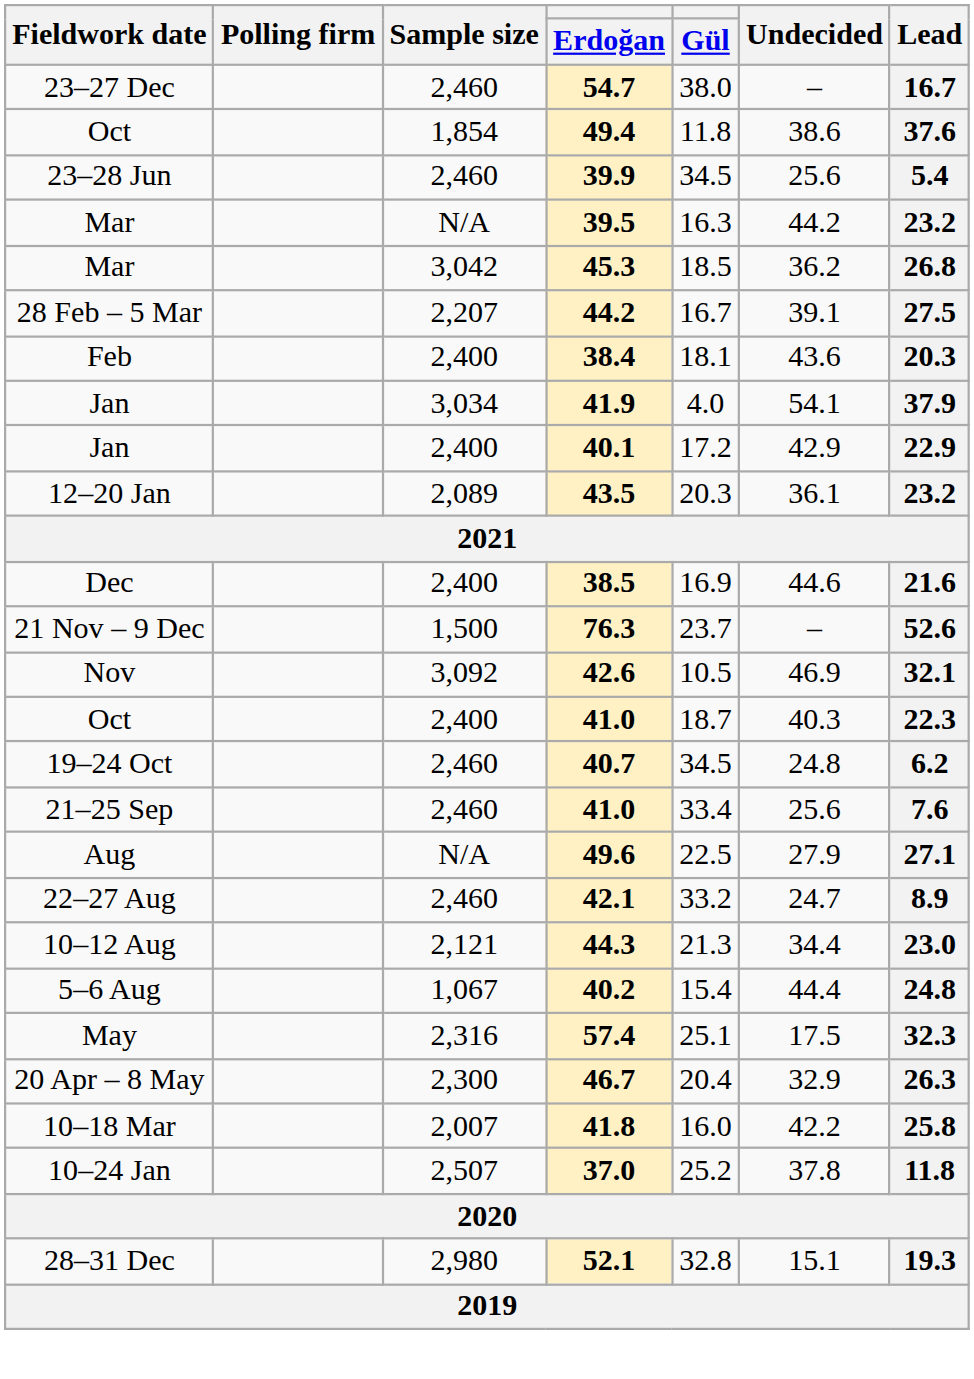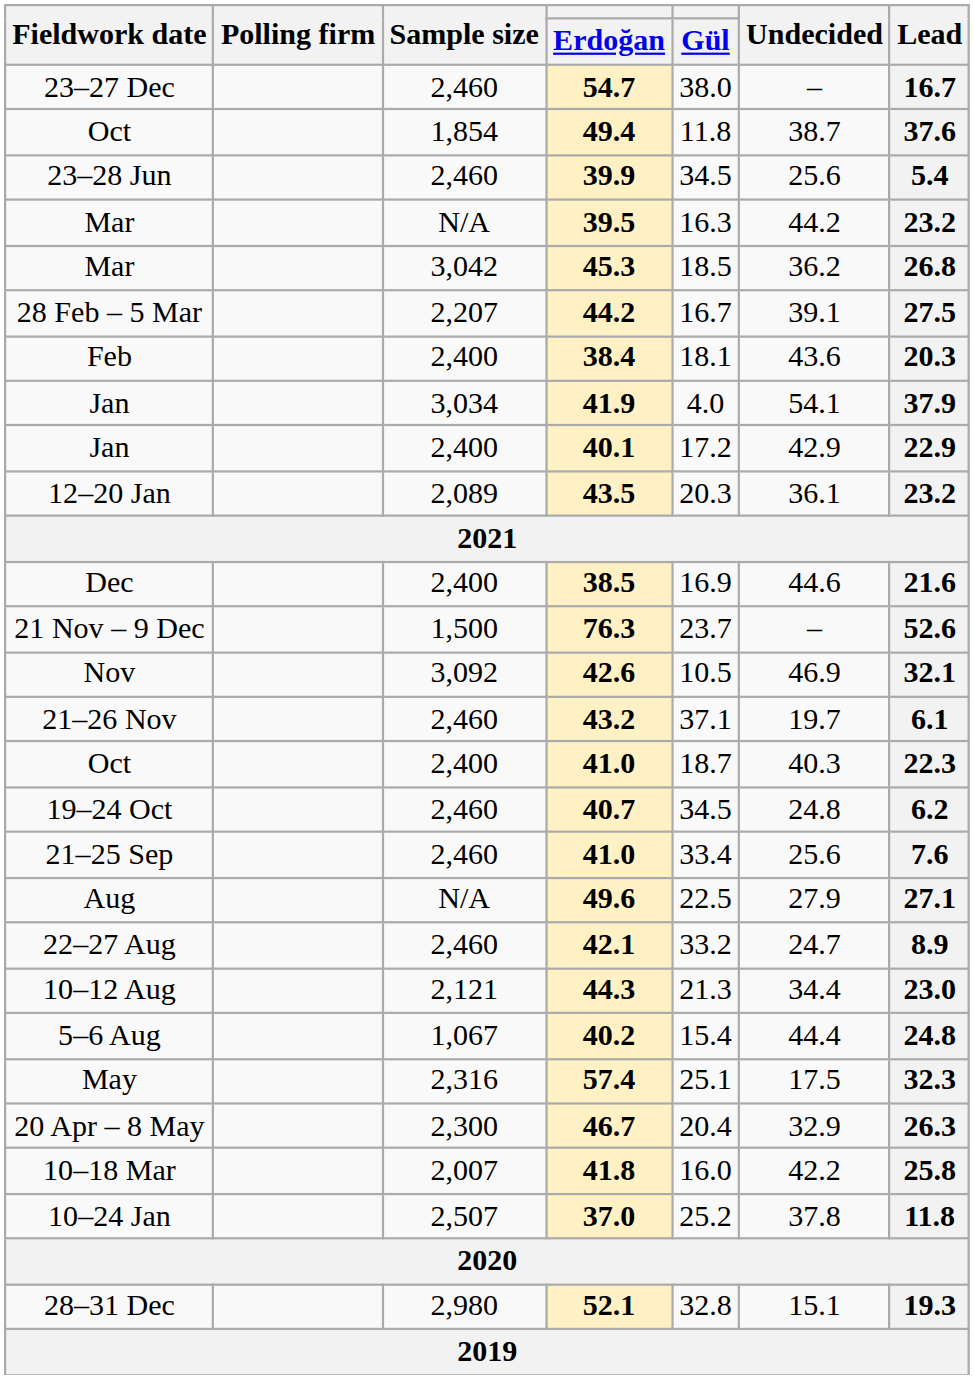49.4 | Undecided: 38.6 -> 38.7
+ row: 21–26 Nov | 2,460 | 43.2 | 37.1 | 19.7 | 6.1
